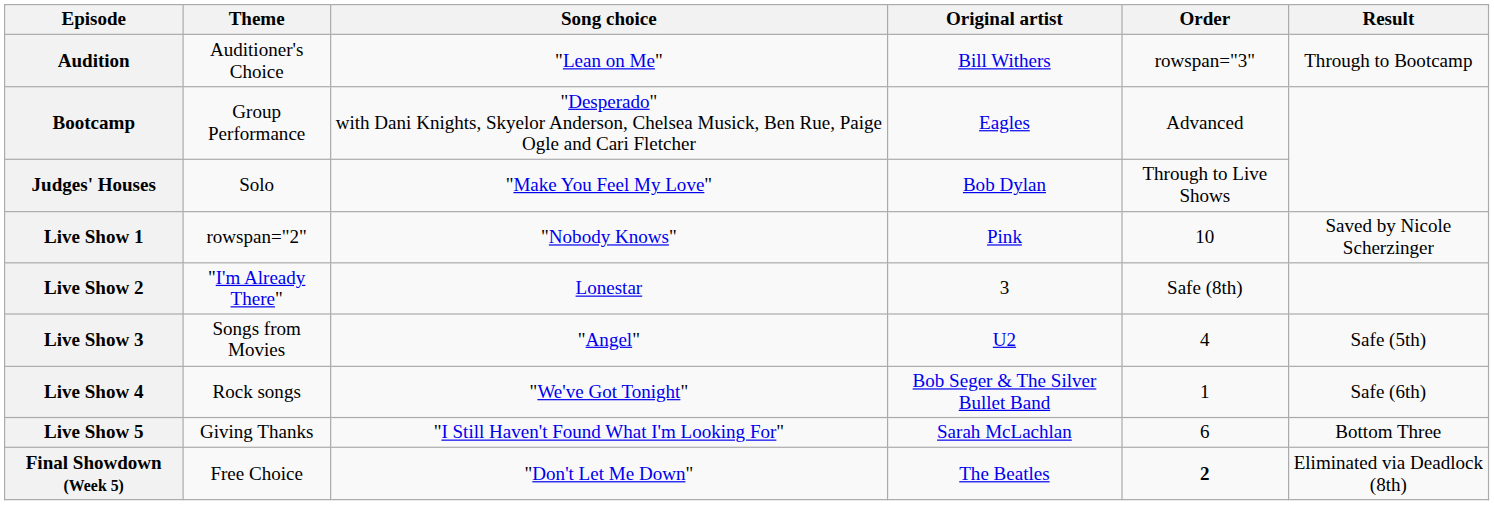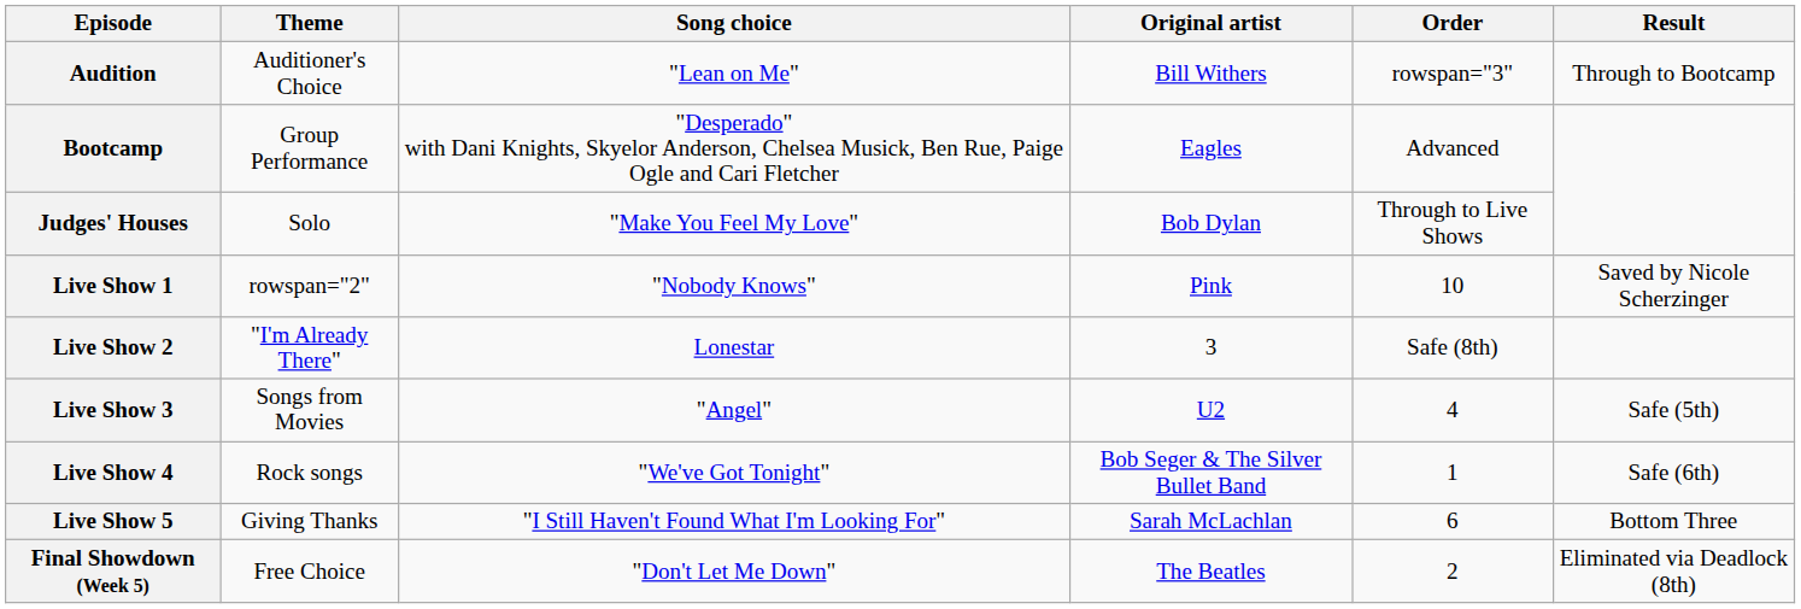Final Showdown (Week 5) | Order: bold -> normal
